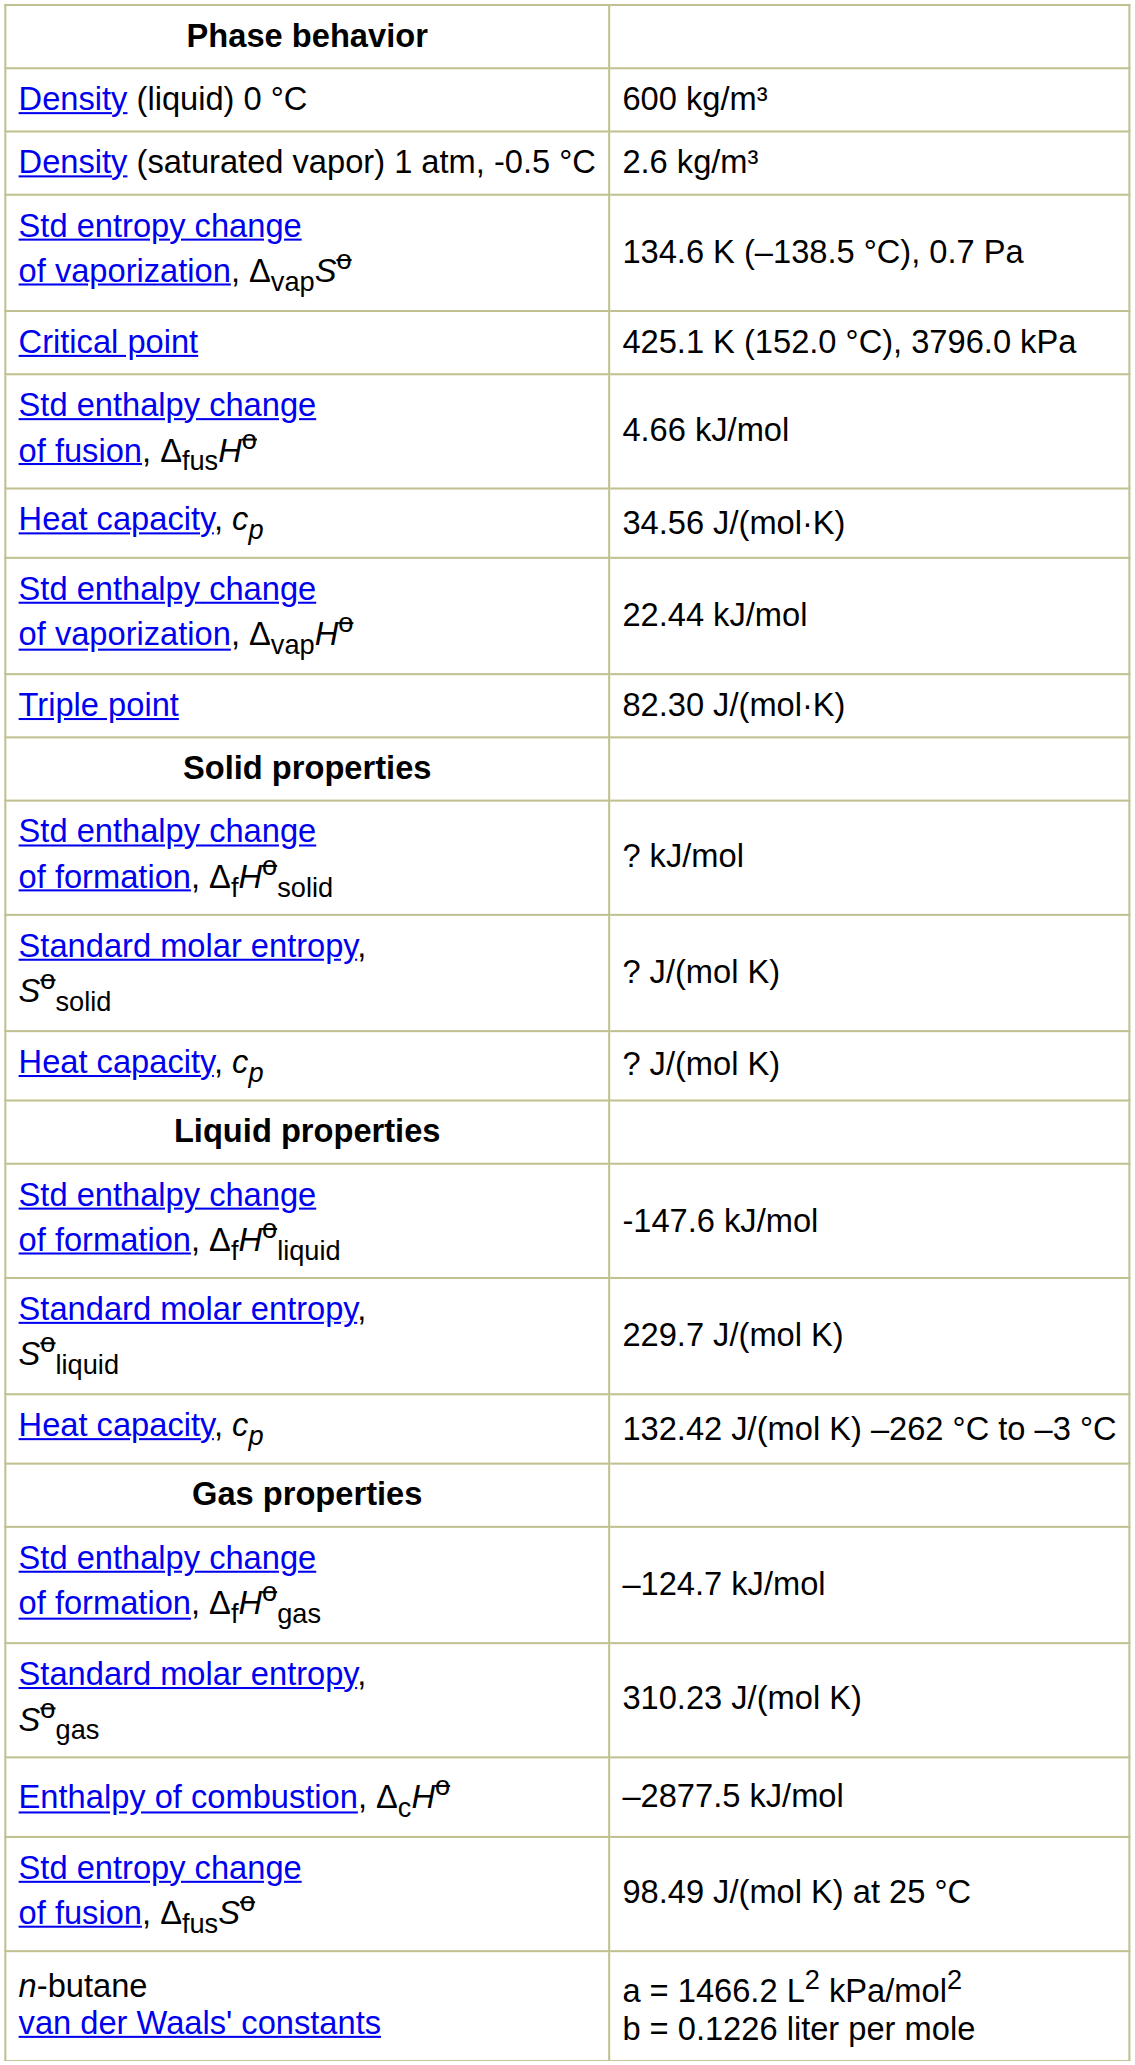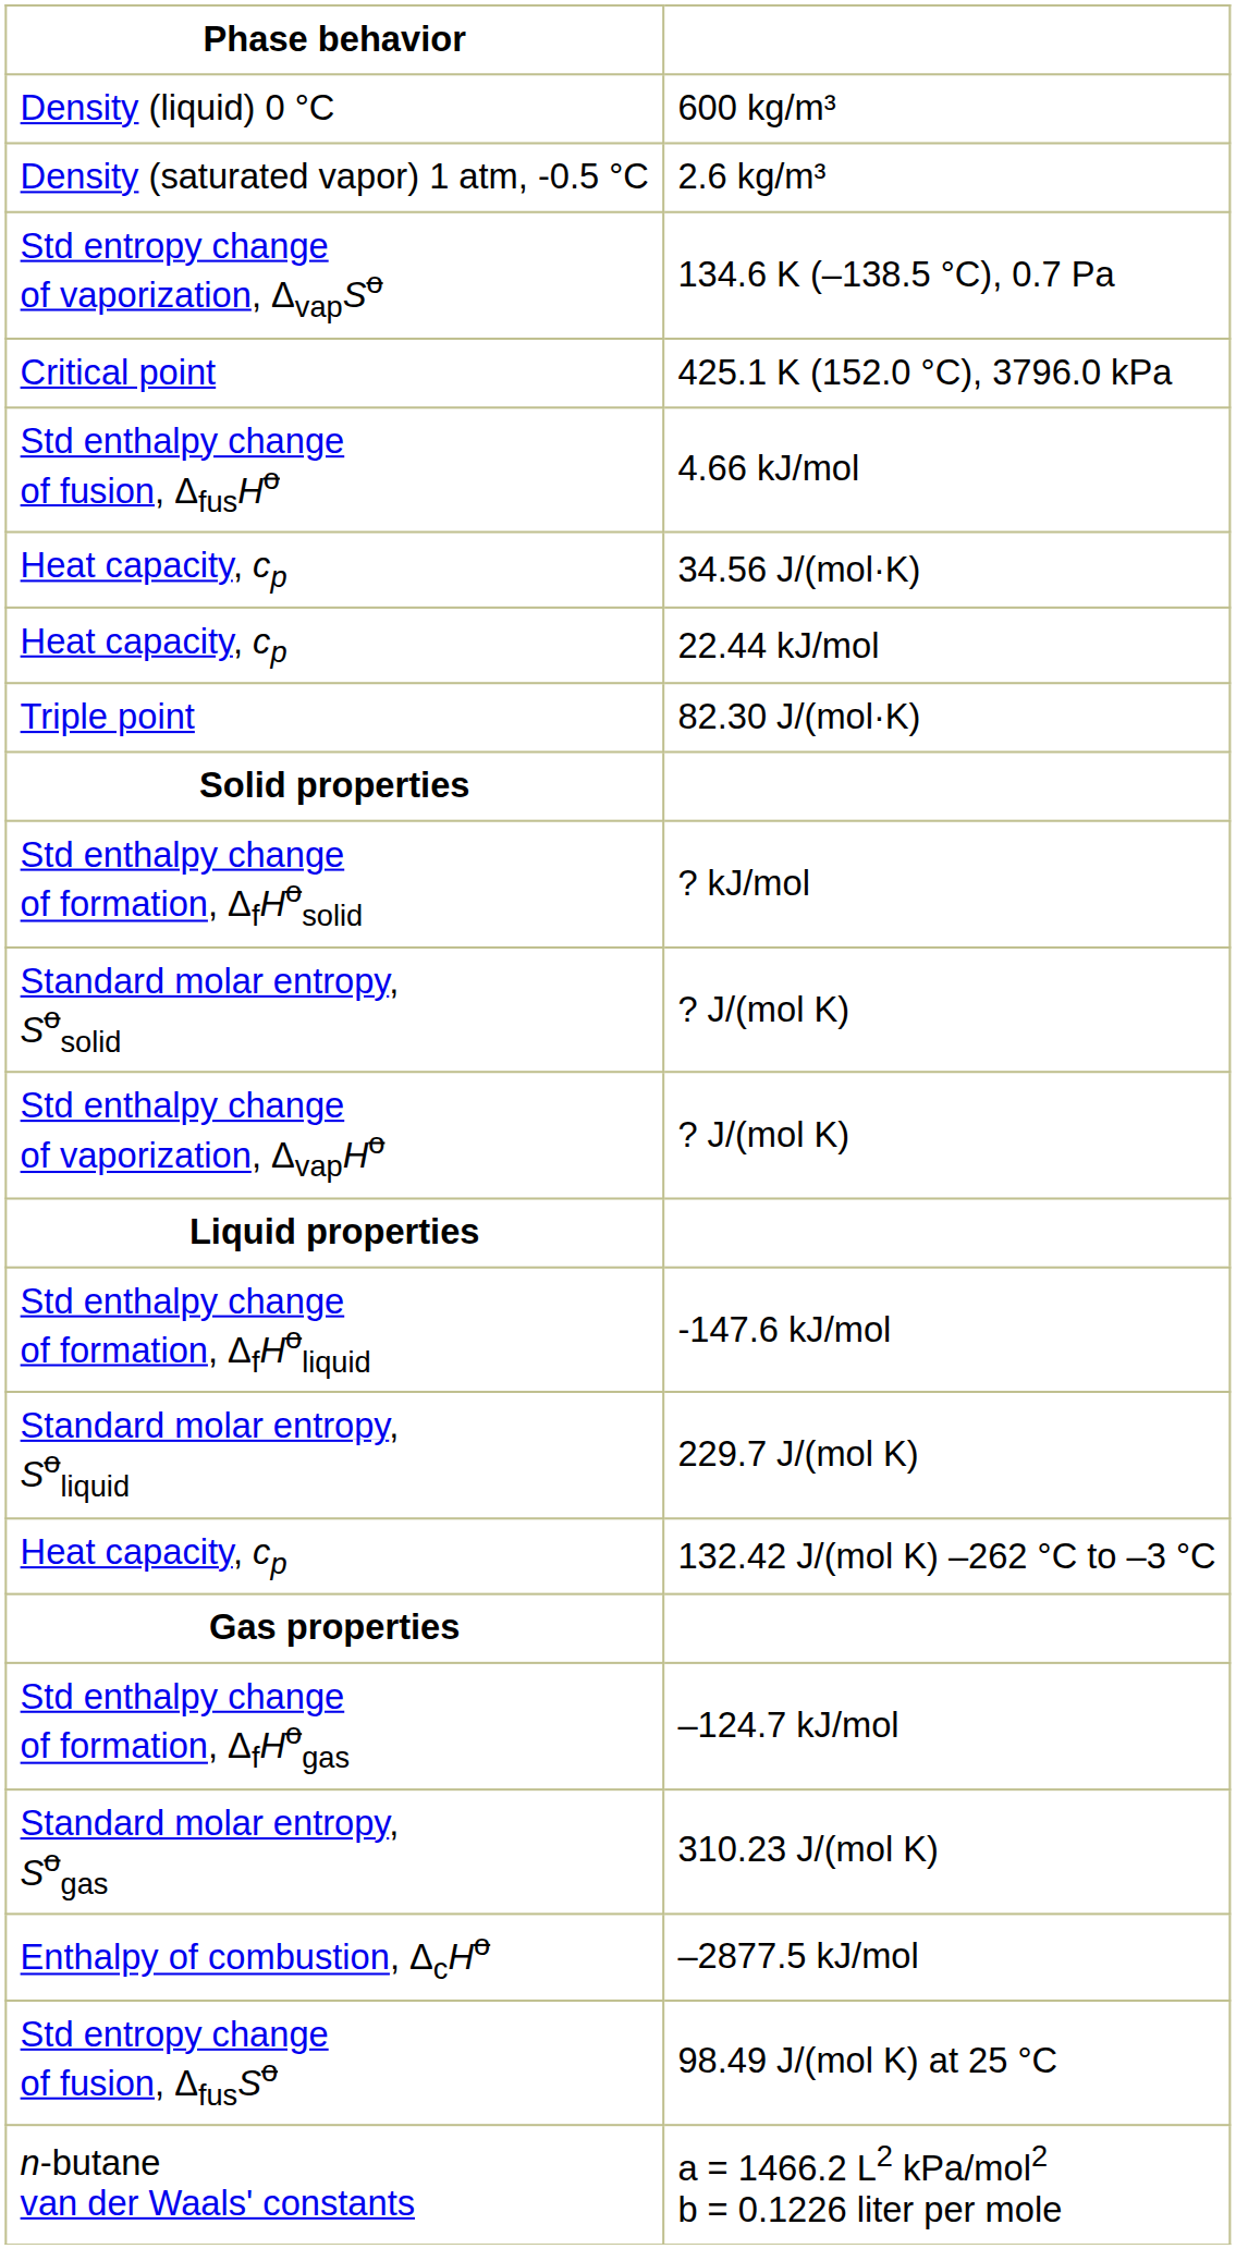row 8 | Phase behavior: Std enthalpy change of vaporization, ΔvapHo -> Heat capacity, cp
row 13 | Phase behavior: Heat capacity, cp -> Std enthalpy change of vaporization, ΔvapHo
